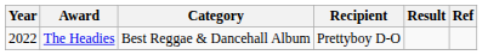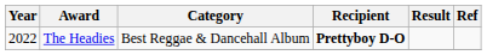The Headies | Recipient: normal -> bold
